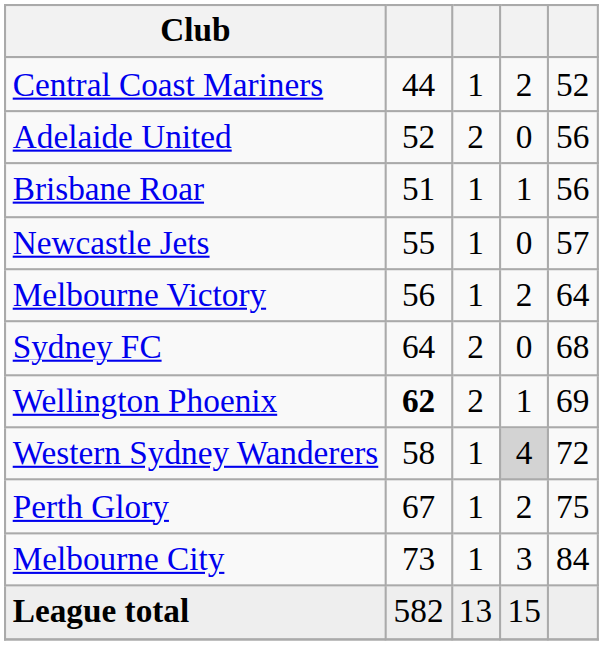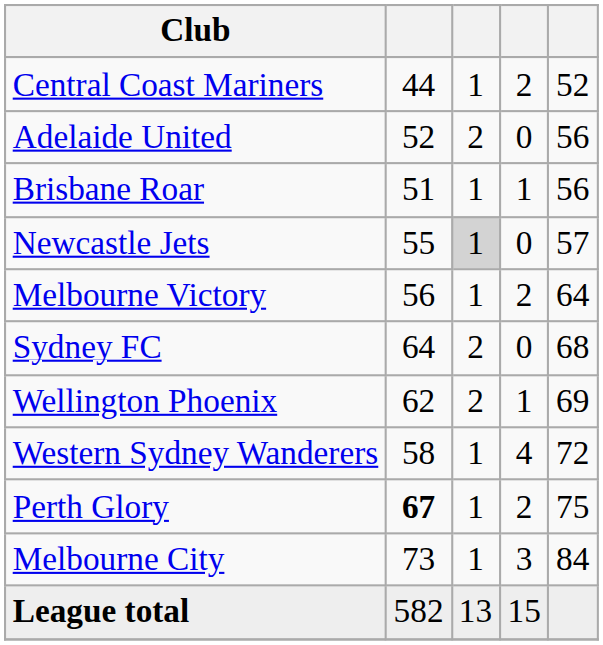Newcastle Jets | column 3: no background -> lightgrey background
Wellington Phoenix | column 2: bold -> normal
Western Sydney Wanderers | column 4: lightgrey background -> no background
Perth Glory | column 2: normal -> bold
